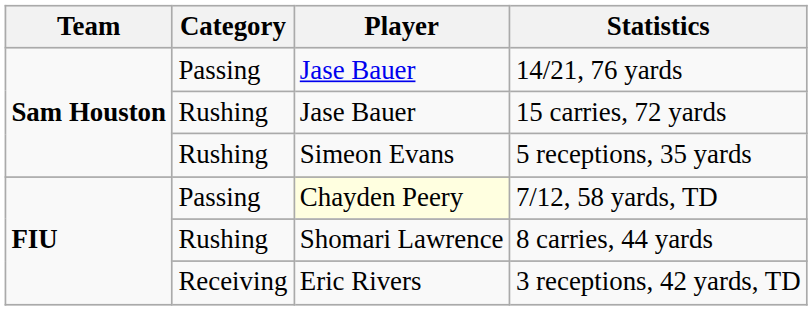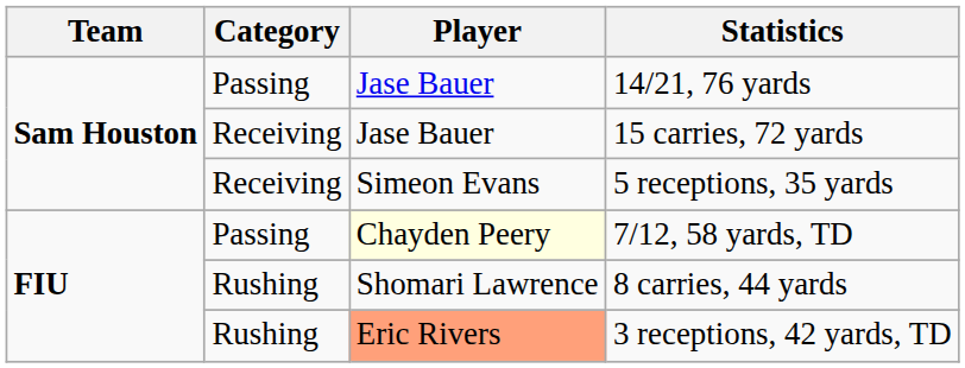15 carries, 72 yards | Category: Rushing -> Receiving
5 receptions, 35 yards | Category: Rushing -> Receiving
3 receptions, 42 yards, TD | Category: Receiving -> Rushing
3 receptions, 42 yards, TD | Player: no background -> lightsalmon background
